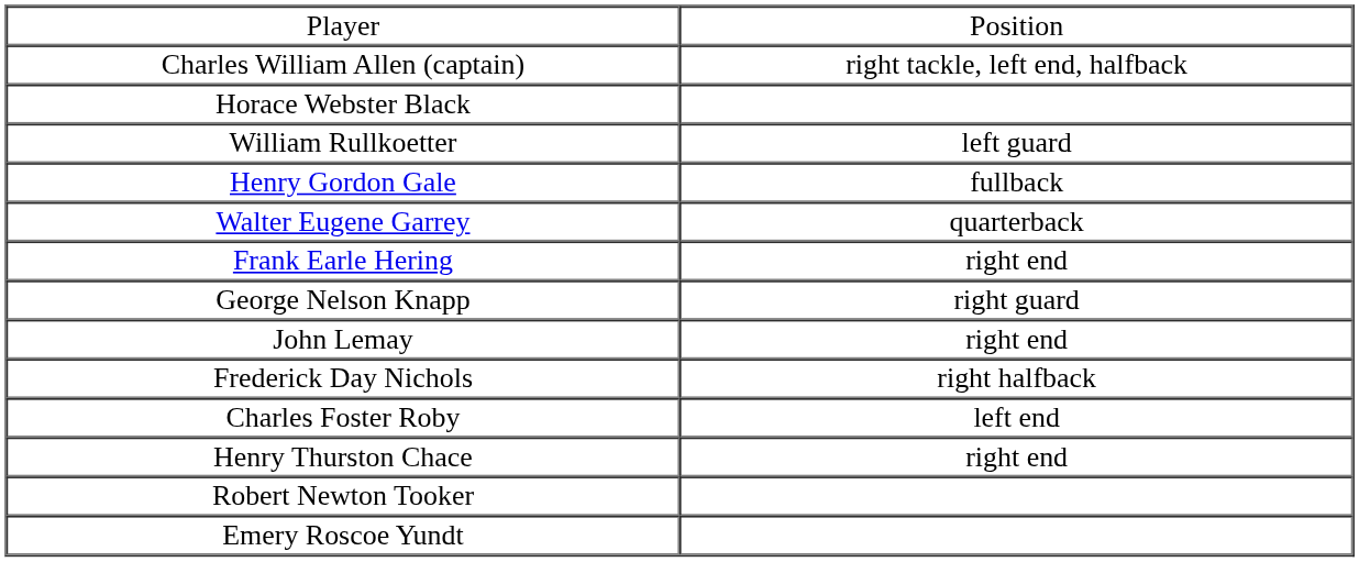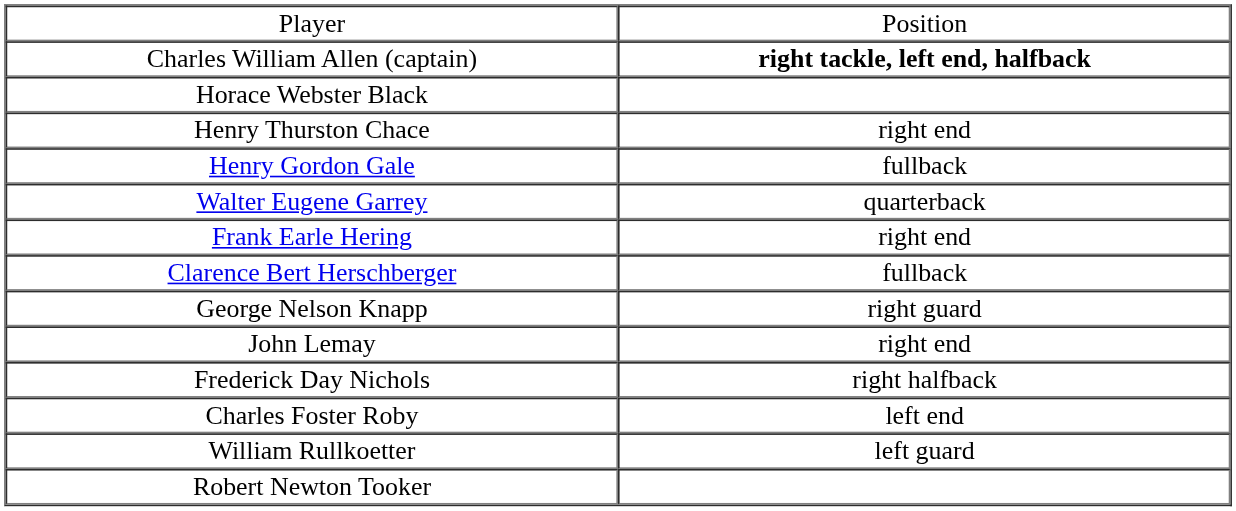Charles William Allen (captain) | column 2: normal -> bold
rows swapped: Henry Thurston Chace <-> William Rullkoetter
+ row: Clarence Bert Herschberger | fullback
- row: Emery Roscoe Yundt
